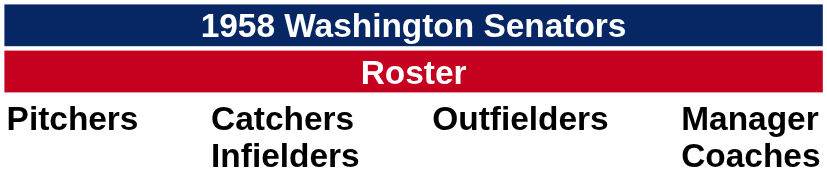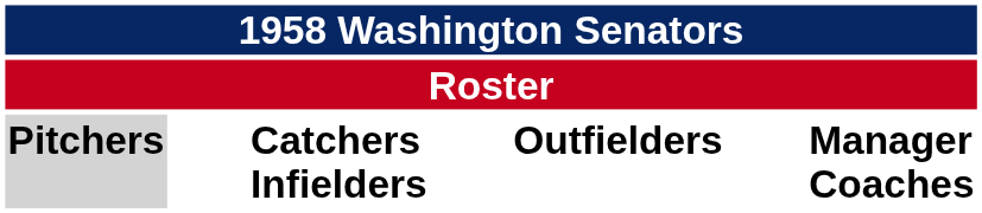Pitchers | column 1: no background -> lightgrey background
